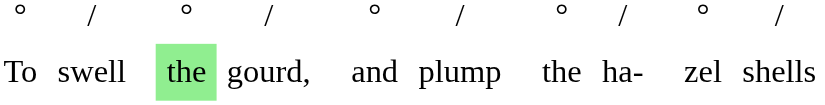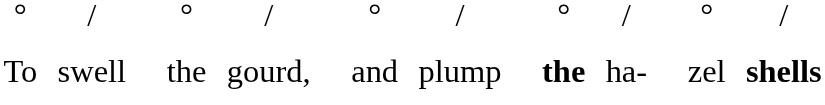To | column 3: lightgreen background -> no background
To | column 7: normal -> bold
To | column 10: normal -> bold
